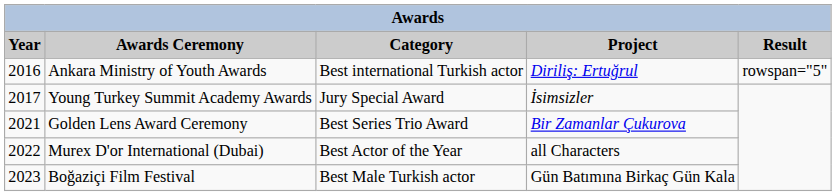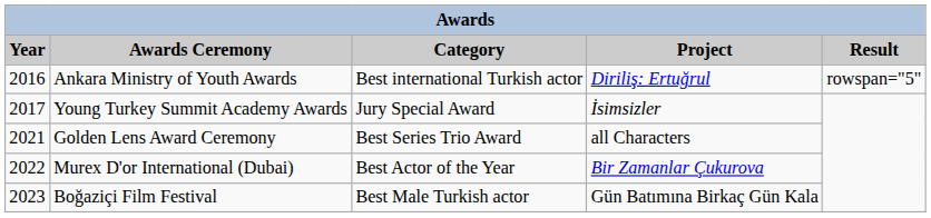Golden Lens Award Ceremony | Project: Bir Zamanlar Çukurova -> all Characters
Murex D'or International (Dubai) | Project: all Characters -> Bir Zamanlar Çukurova
